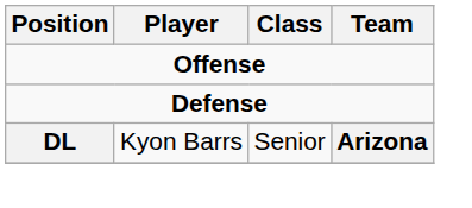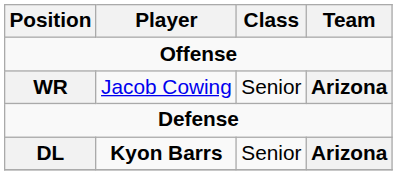+ row: WR | Jacob Cowing | Senior | Arizona
DL | Player: normal -> bold
